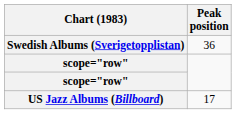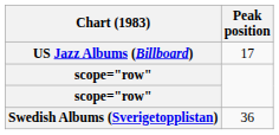rows swapped: Swedish Albums (Sverigetopplistan) <-> US Jazz Albums (Billboard)
